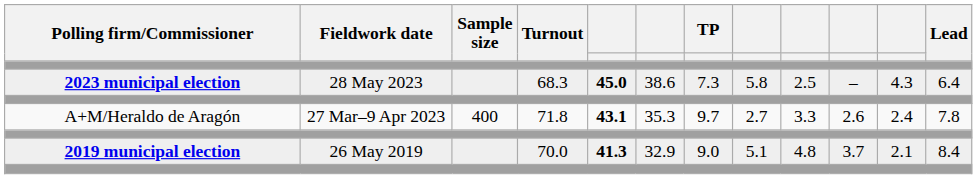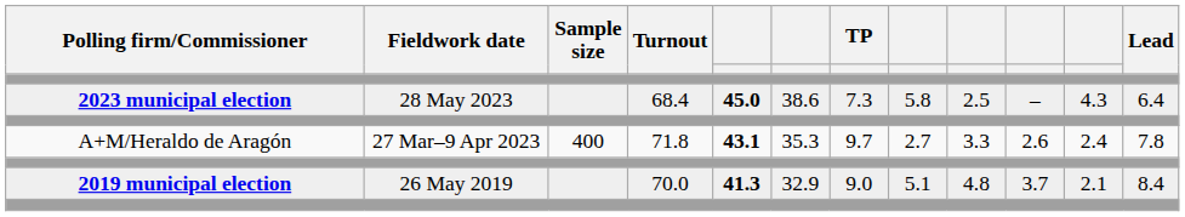2023 municipal election | Turnout: 68.3 -> 68.4
